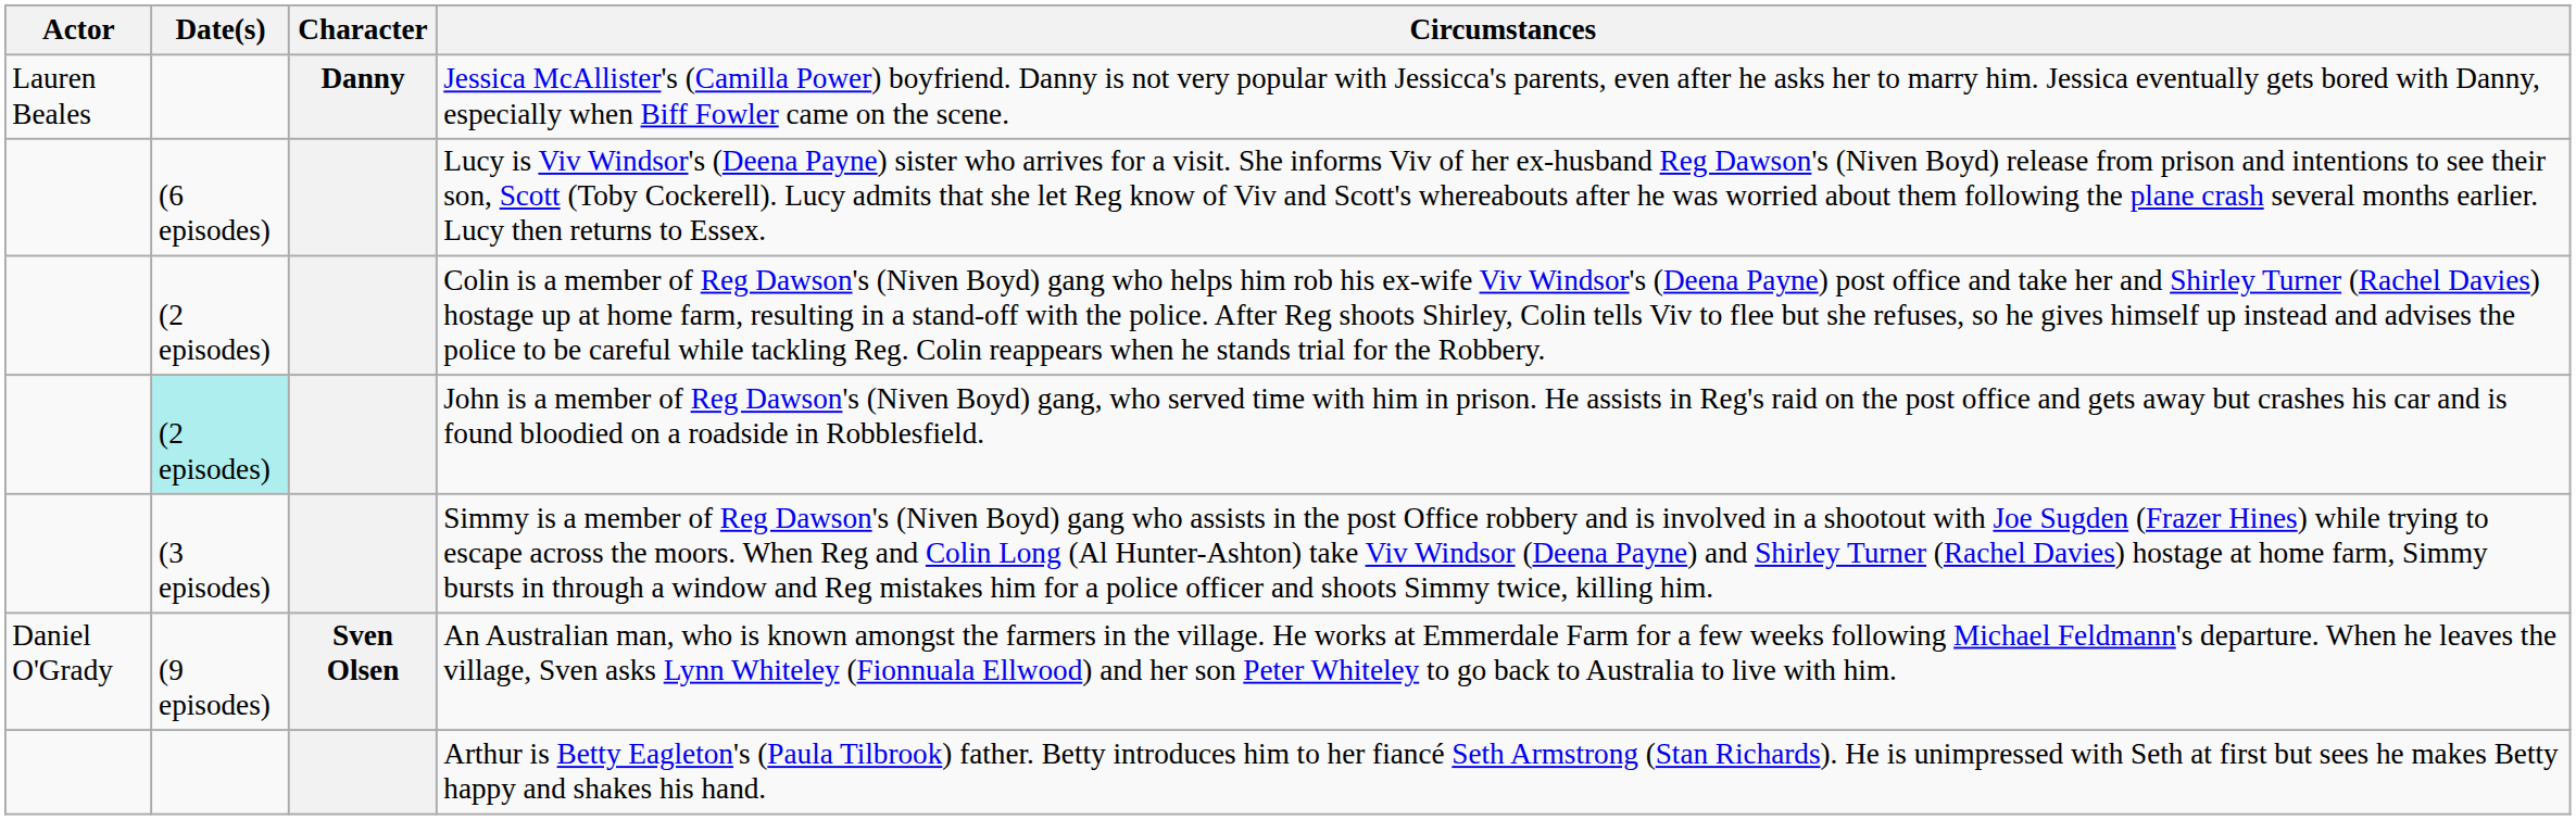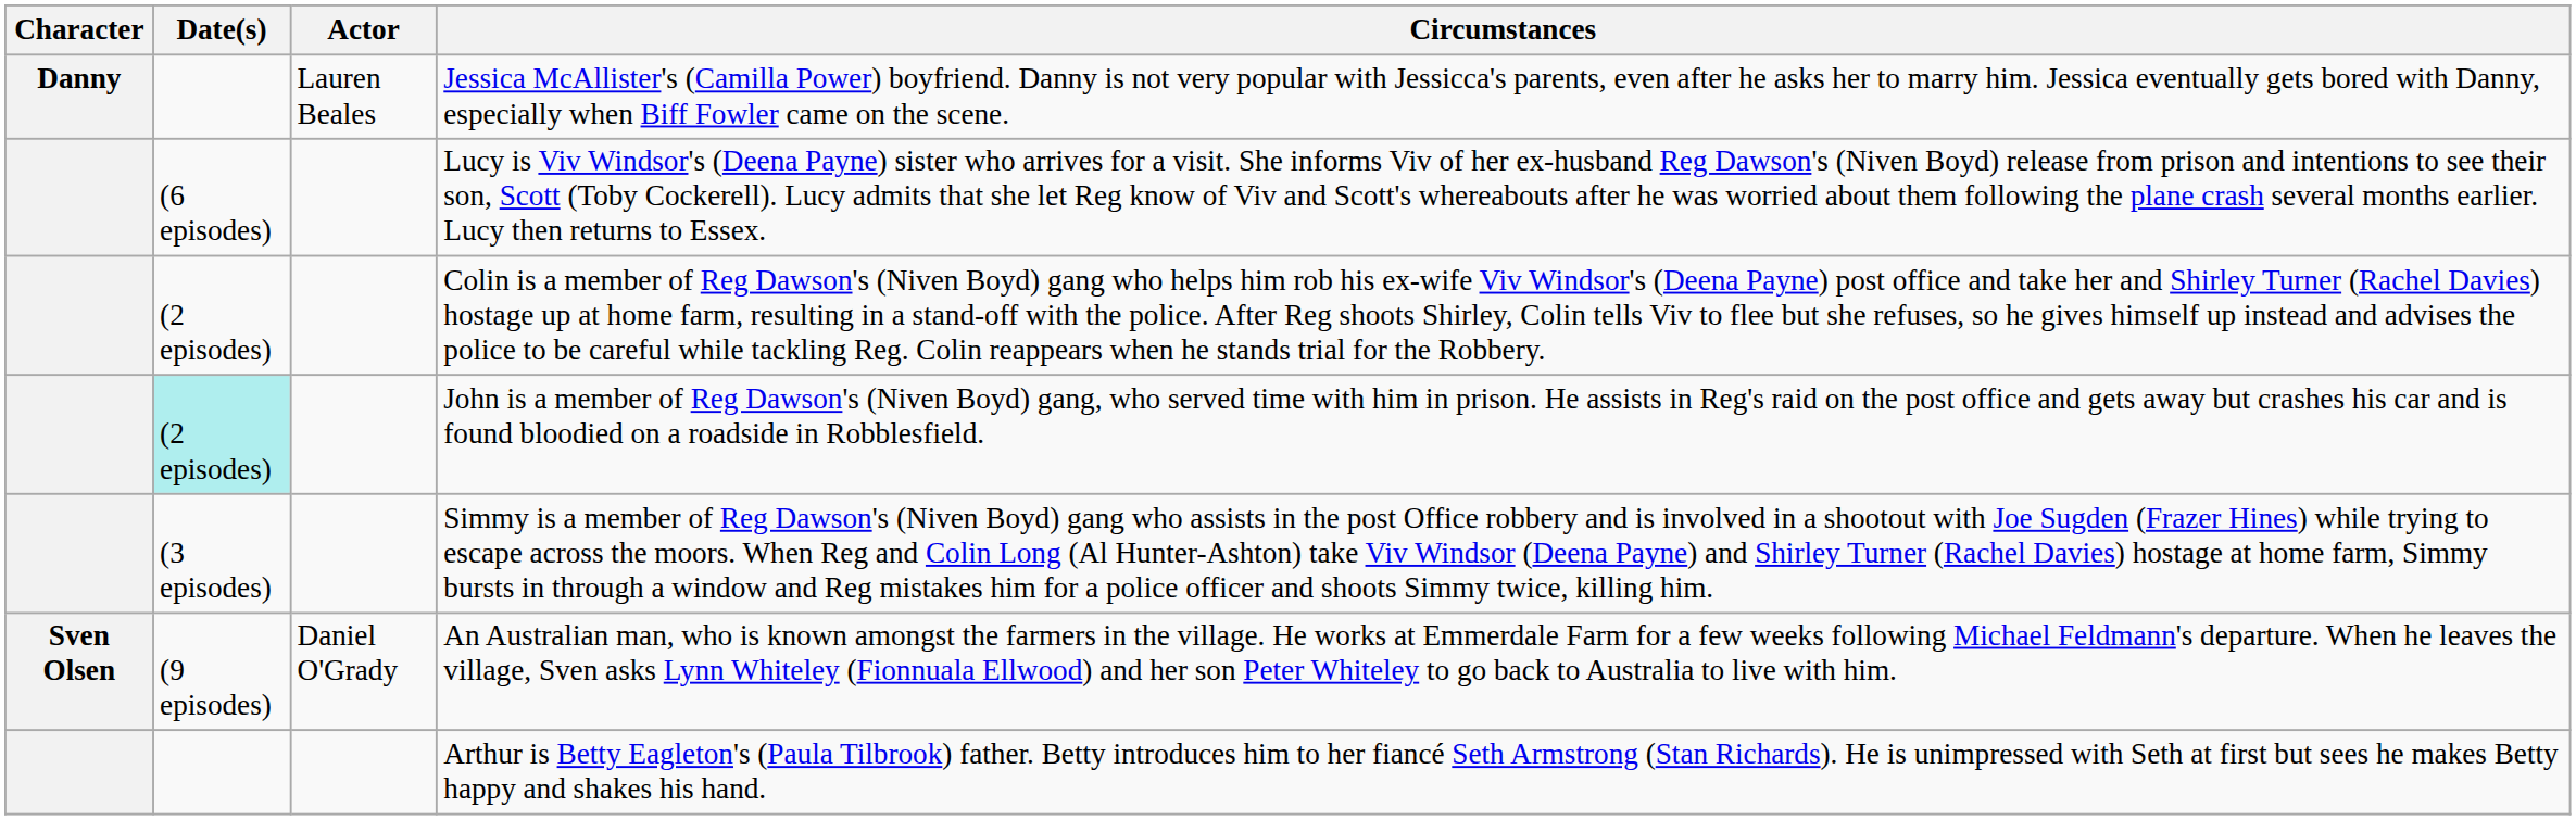columns swapped: Character <-> Actor
